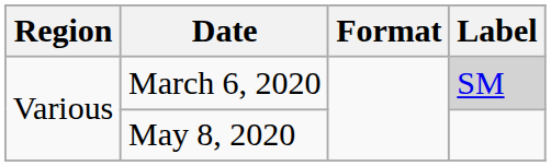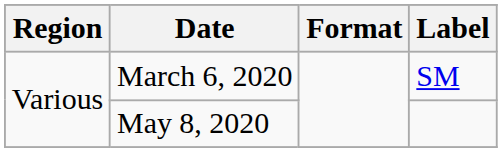March 6, 2020 | Label: lightgrey background -> no background
